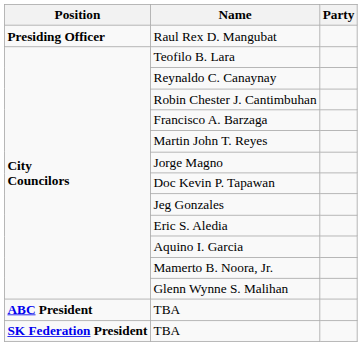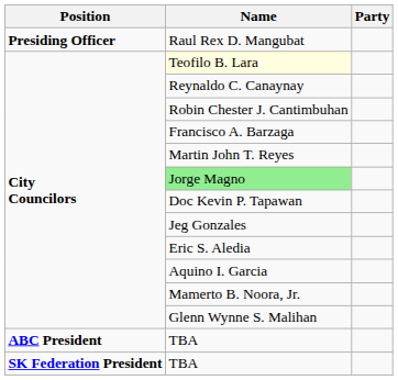Teofilo B. Lara | Name: no background -> lightyellow background
Jorge Magno | Name: no background -> lightgreen background
